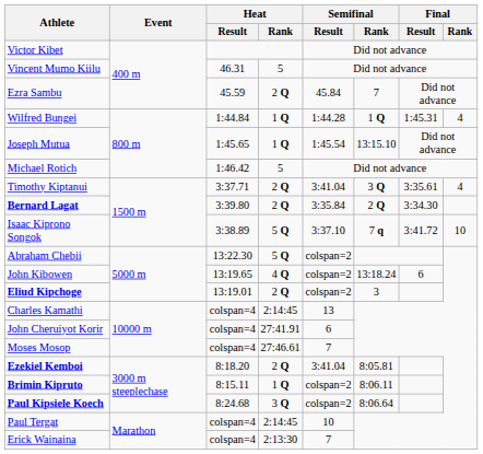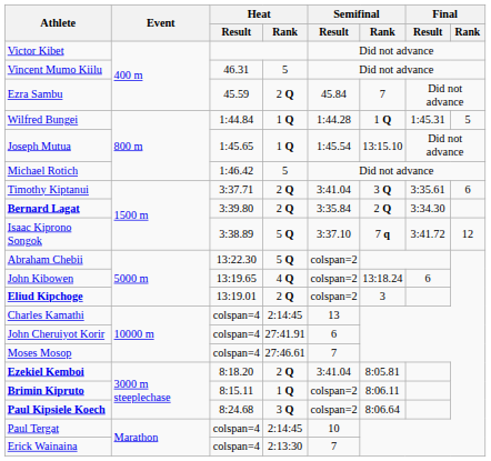Wilfred Bungei | Final / Rank: 4 -> 5
Timothy Kiptanui | Final / Rank: 4 -> 6
Isaac Kiprono Songok | Final / Rank: 10 -> 12
